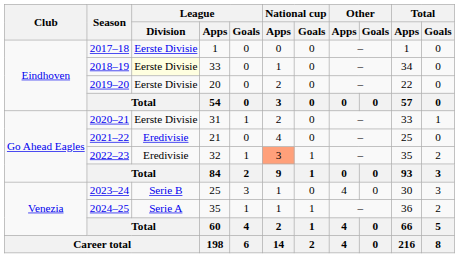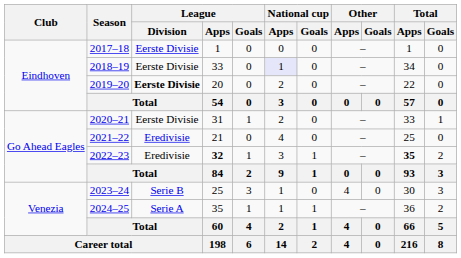2018–19 | League / Division: lightyellow background -> no background
2018–19 | National cup / Apps: no background -> lavender background
2019–20 | League / Division: normal -> bold
2022–23 | League / Apps: normal -> bold
2022–23 | National cup / Apps: lightsalmon background -> no background
2022–23 | Total / Apps: normal -> bold
